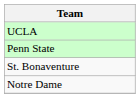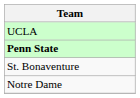row 3 | column 1: normal -> bold
